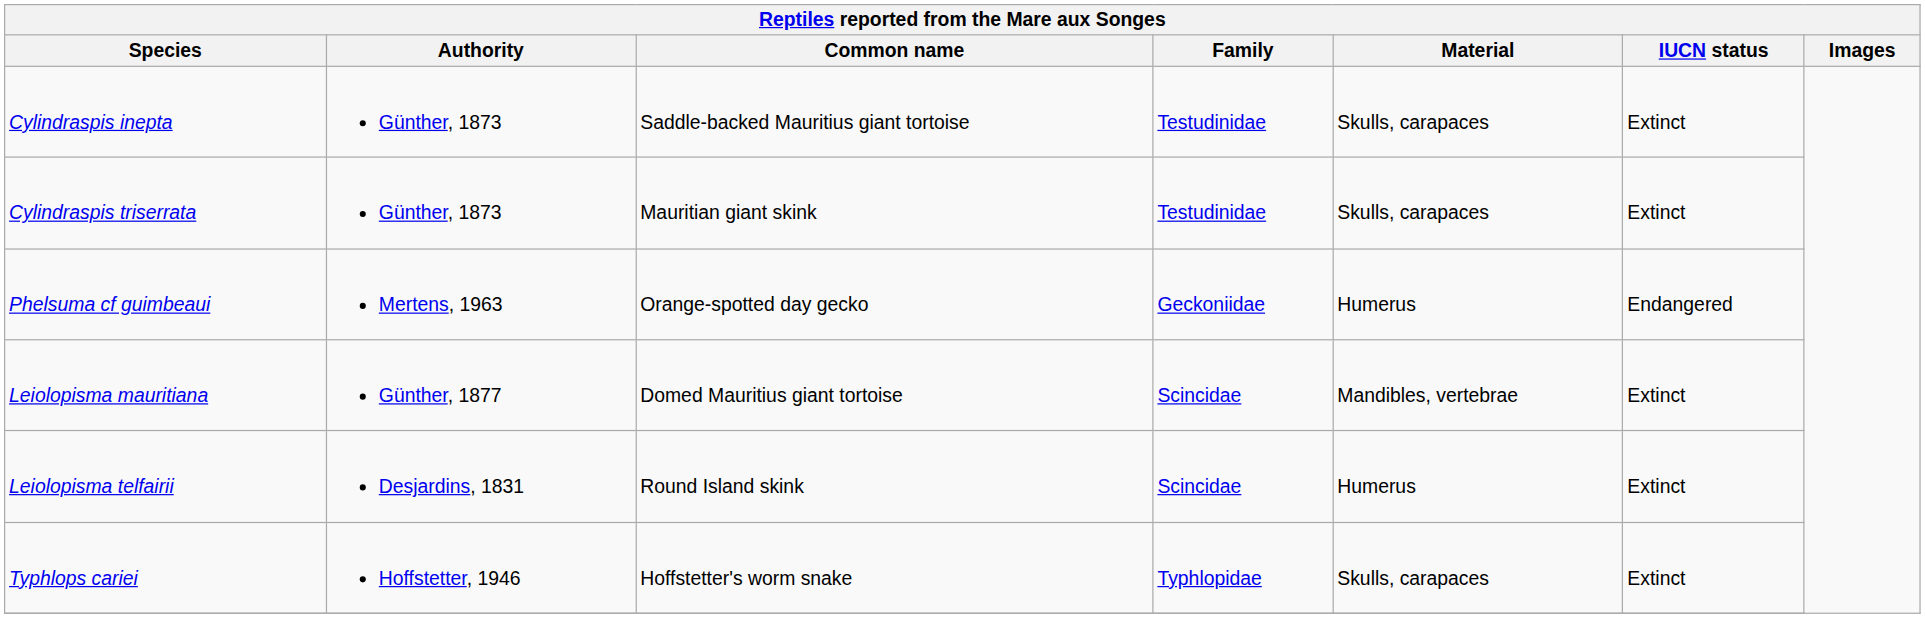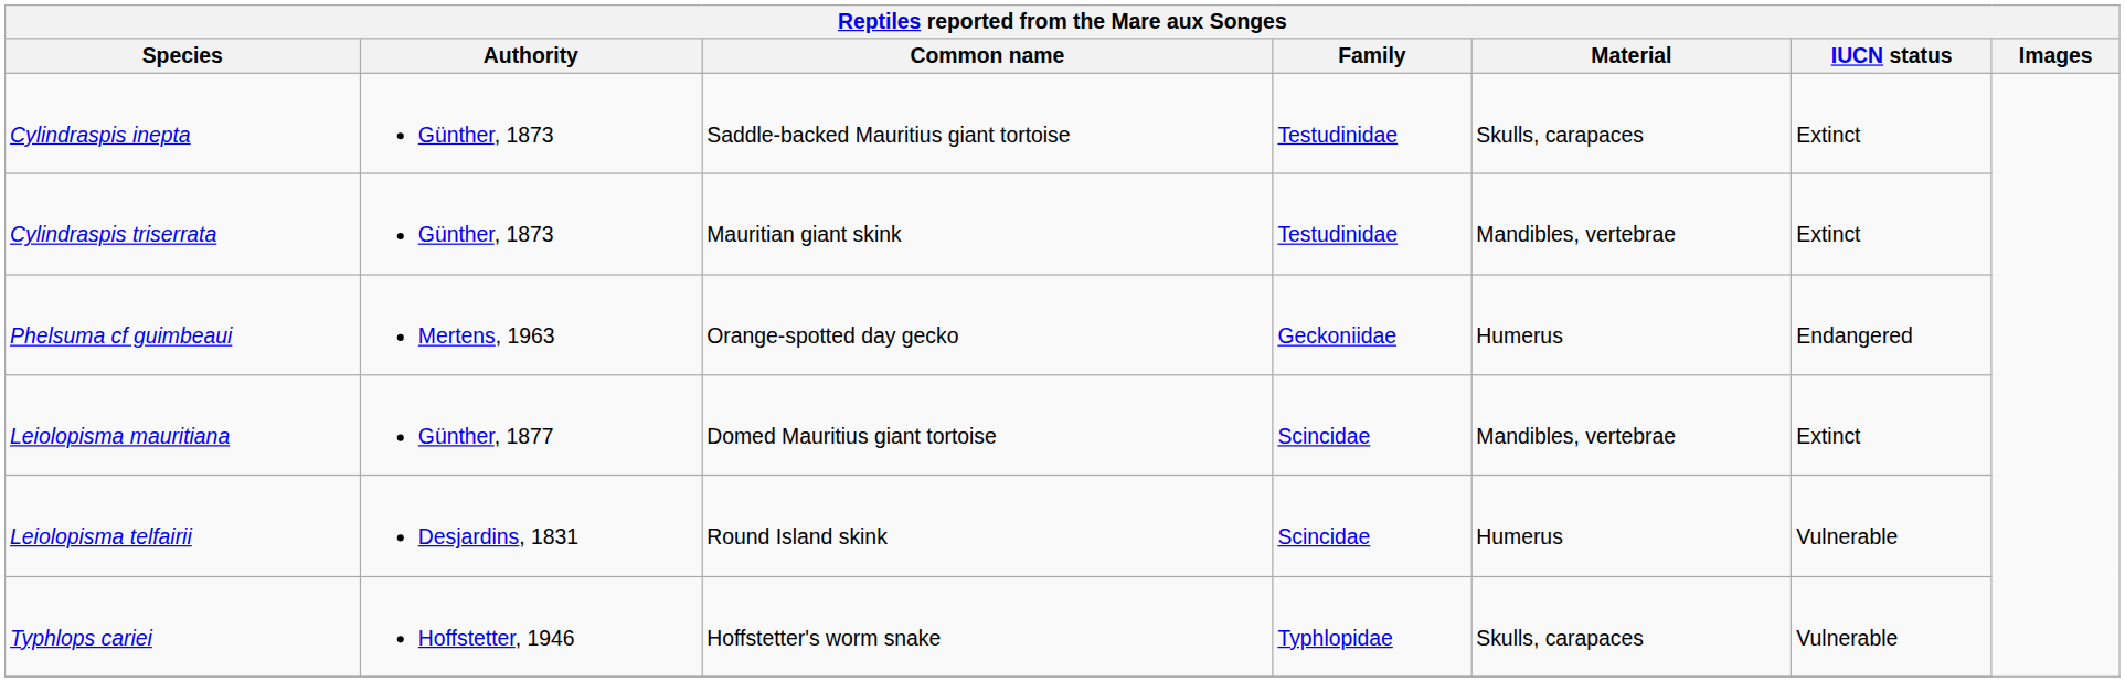Cylindraspis triserrata | Material: Skulls, carapaces -> Mandibles, vertebrae
Leiolopisma telfairii | IUCN status: Extinct -> Vulnerable
Typhlops cariei | IUCN status: Extinct -> Vulnerable
